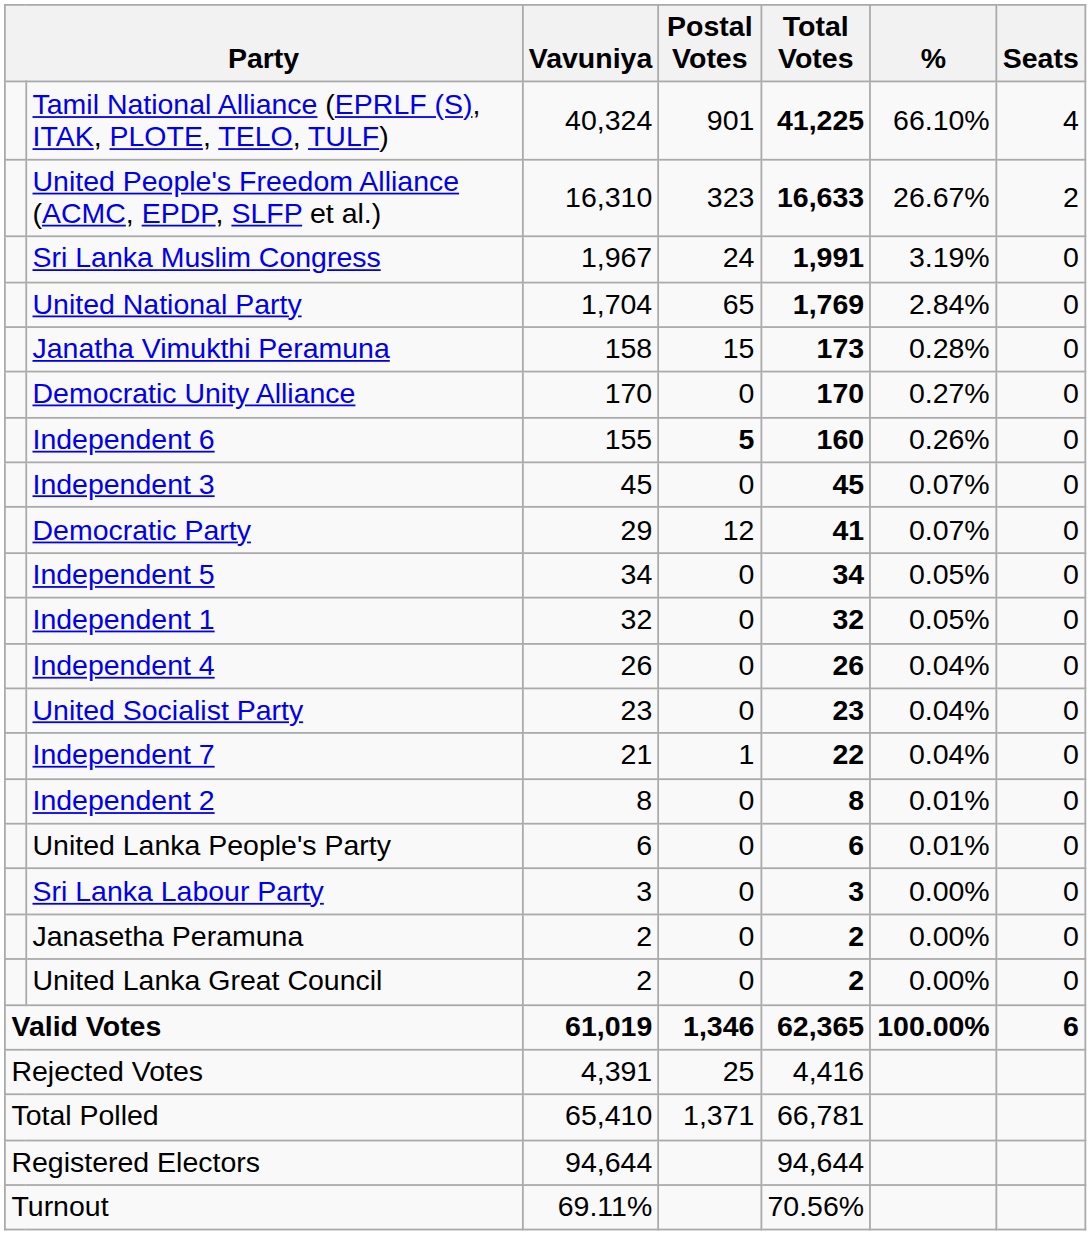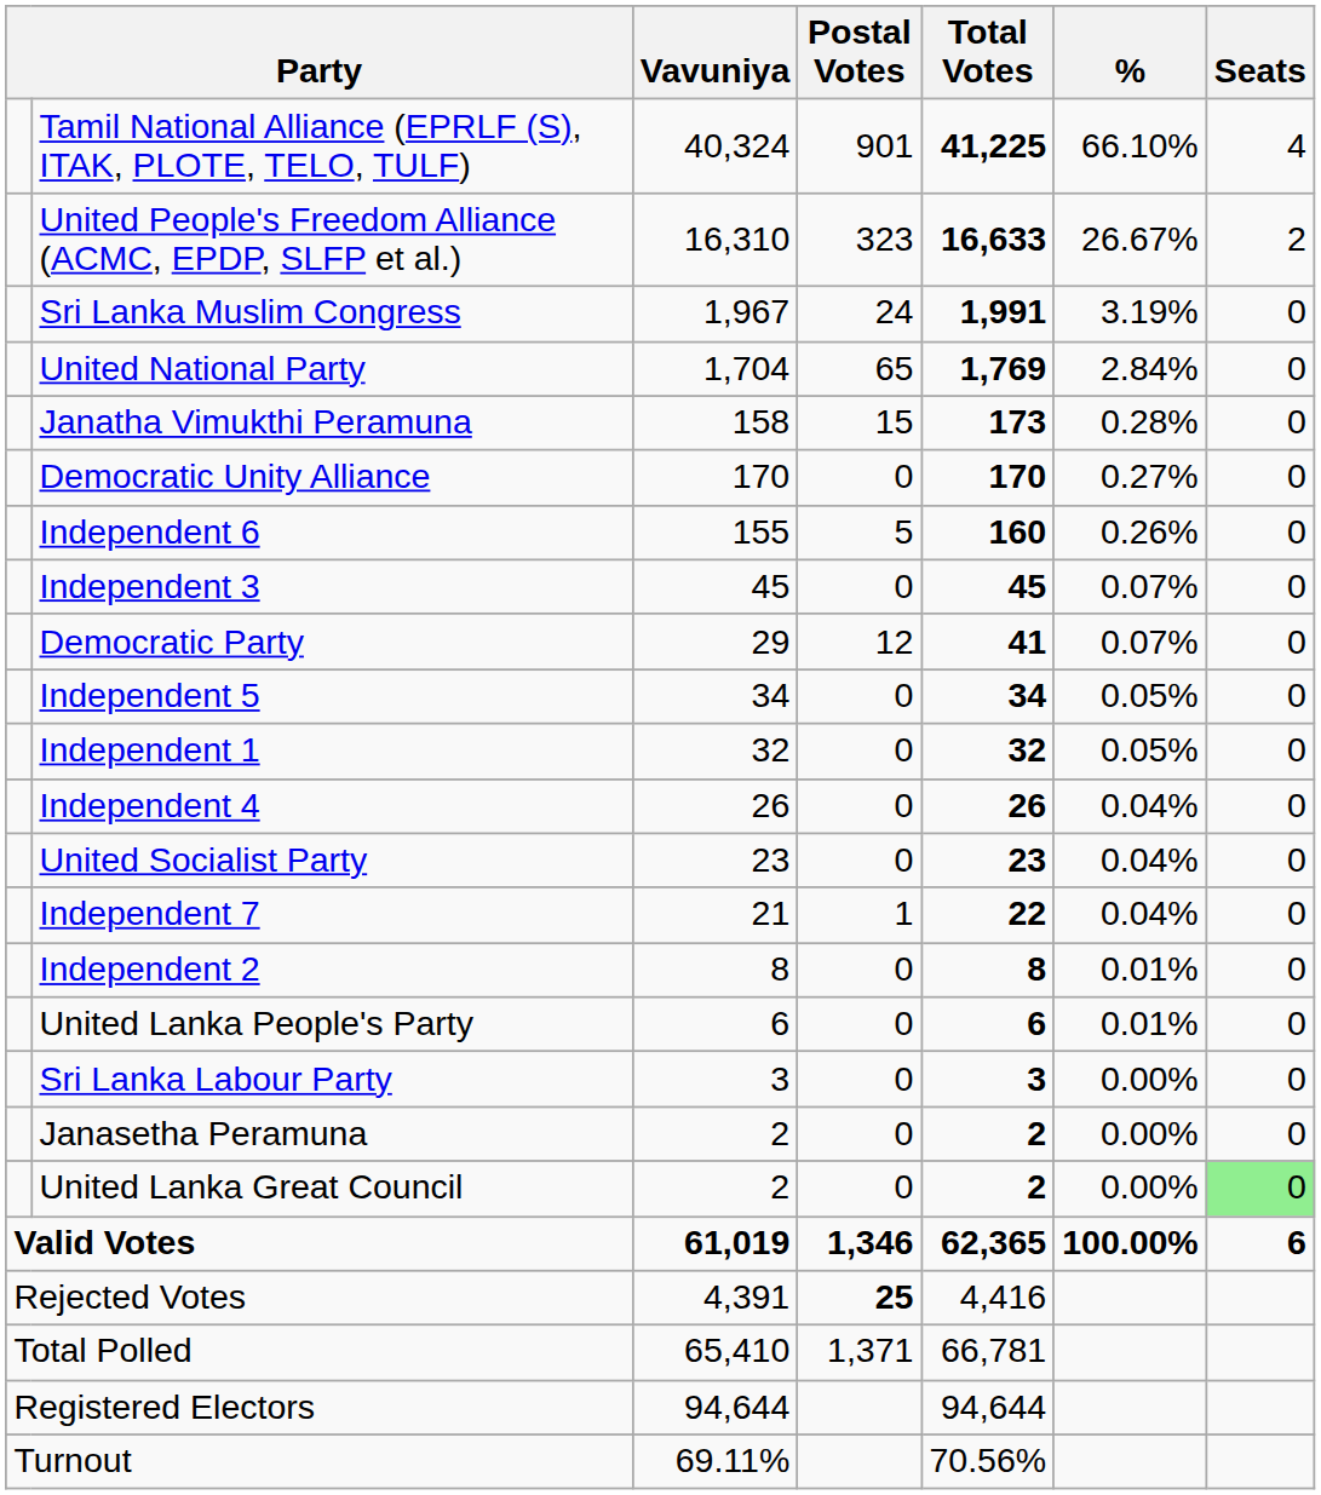Independent 6 | Postal Votes: bold -> normal
United Lanka Great Council | Seats: no background -> lightgreen background
Rejected Votes | Postal Votes: normal -> bold
